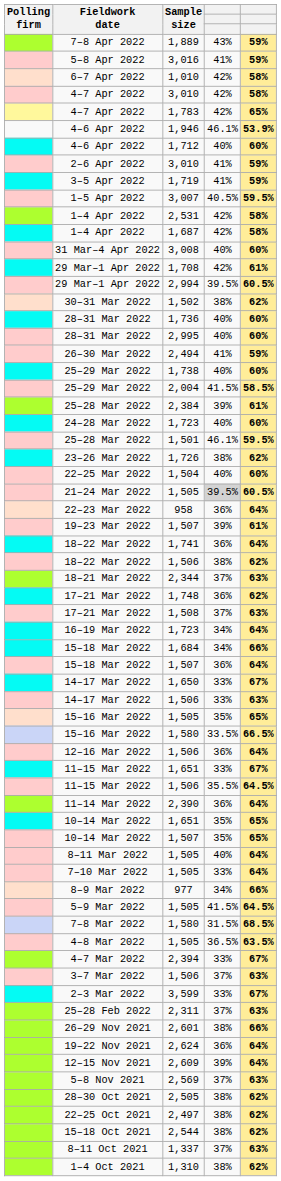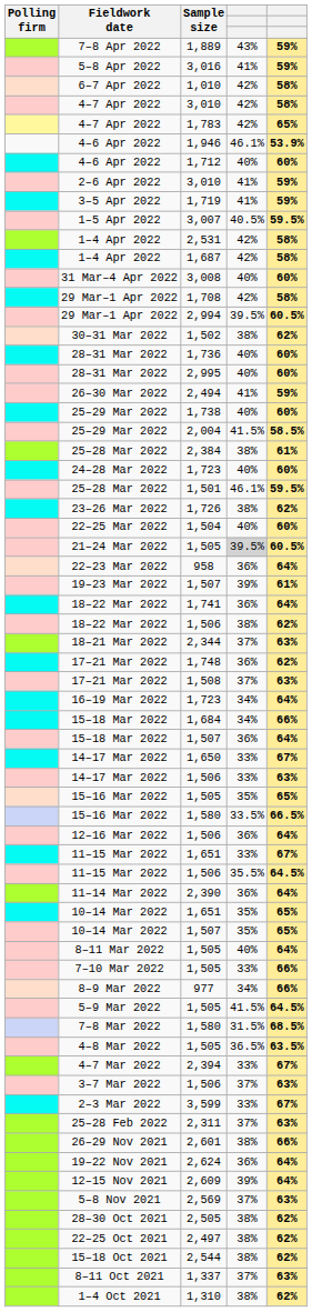29 Mar–1 Apr 2022 / 1,708 | column 5: 61% -> 58%
25–28 Mar 2022 / 2,384 | column 4: 39% -> 38%
7–10 Mar 2022 | column 5: 64% -> 66%
